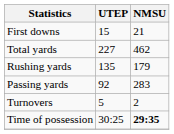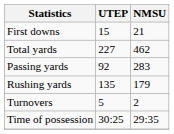rows swapped: Rushing yards <-> Passing yards
Time of possession | NMSU: bold -> normal
